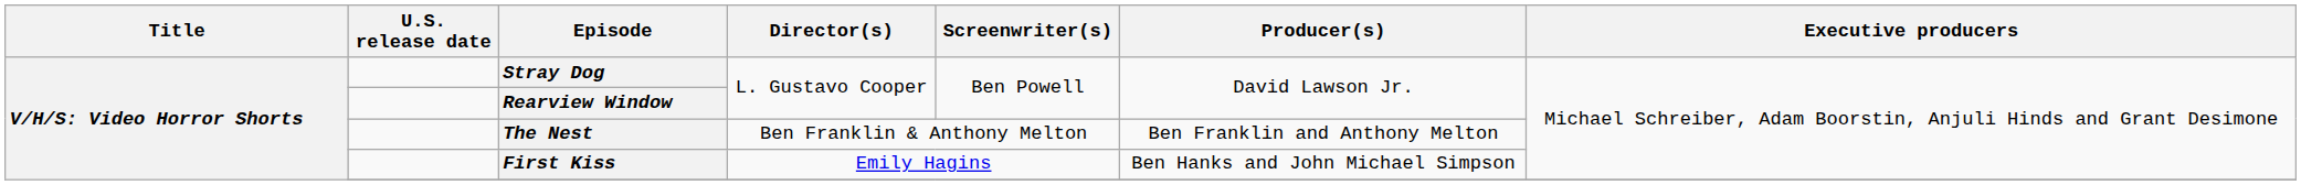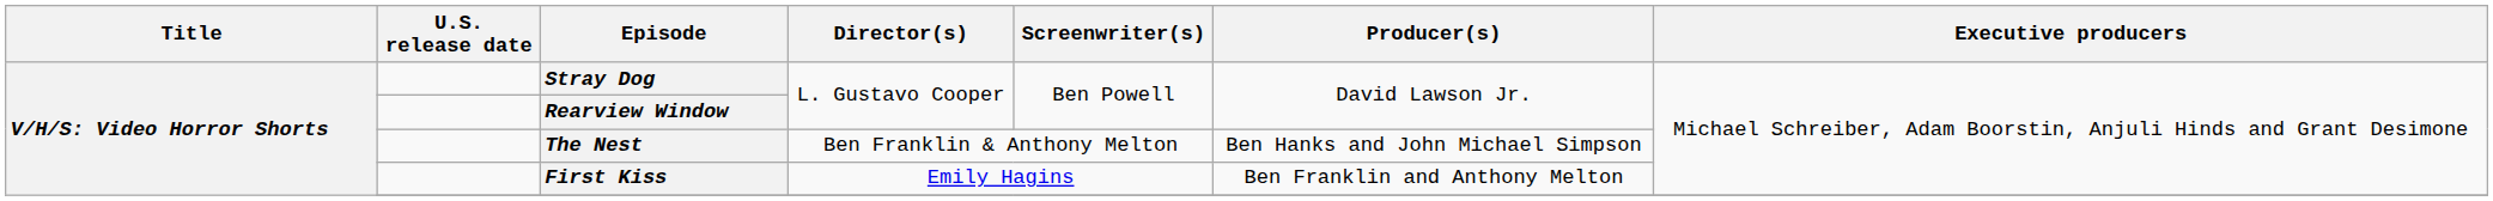The Nest | Producer(s): Ben Franklin and Anthony Melton -> Ben Hanks and John Michael Simpson
First Kiss | Producer(s): Ben Hanks and John Michael Simpson -> Ben Franklin and Anthony Melton
